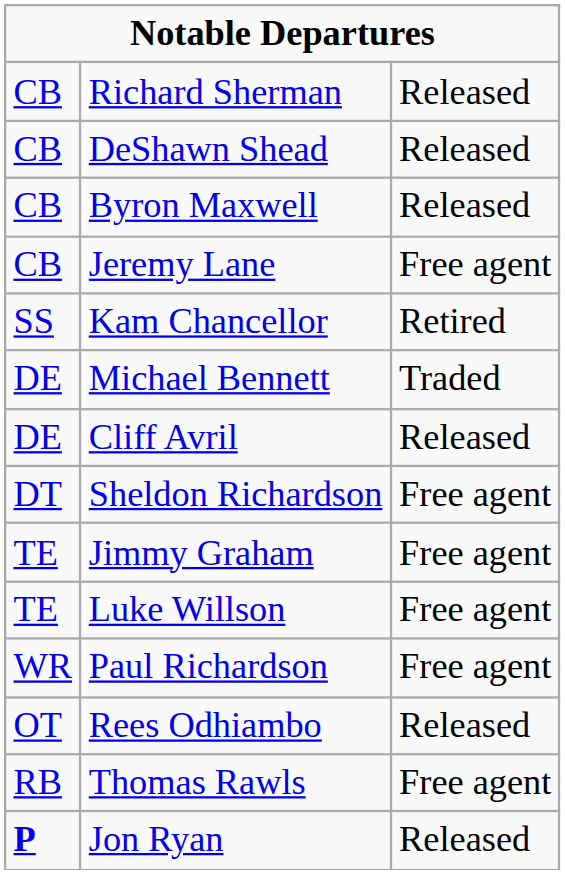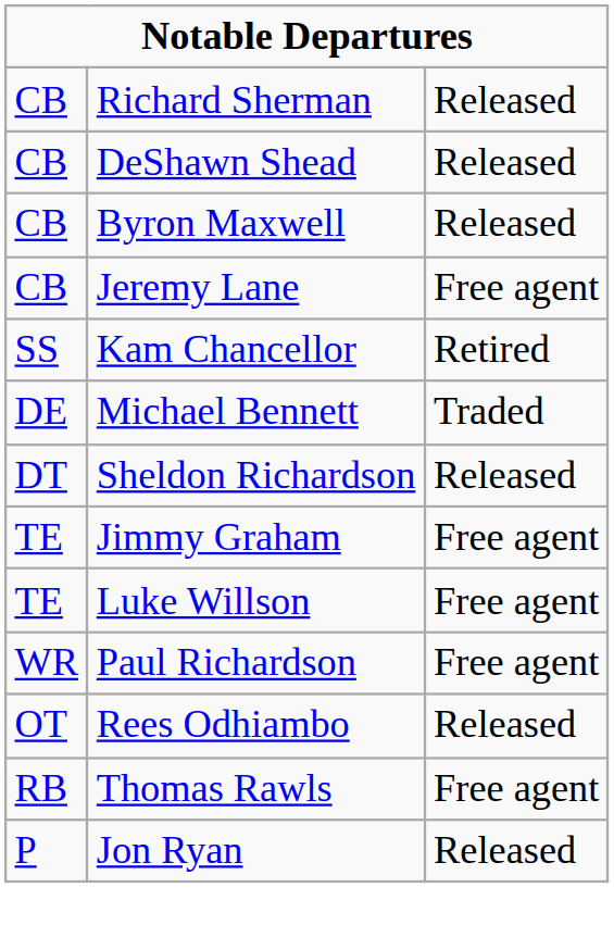- row: DE | Cliff Avril | Released
Sheldon Richardson | column 3: Free agent -> Released
Jon Ryan | column 1: bold -> normal
